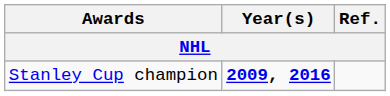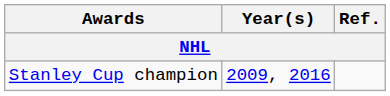Stanley Cup champion | Year(s): bold -> normal
